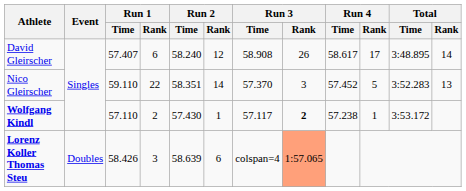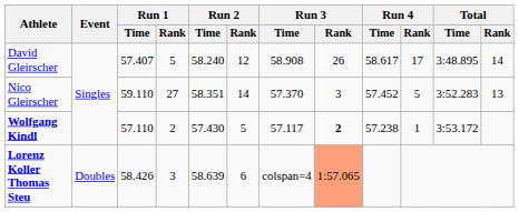David Gleirscher | Run 1 / Rank: 6 -> 5
Nico Gleirscher | Run 1 / Rank: 22 -> 27
Wolfgang Kindl | Run 2 / Rank: 1 -> 5
